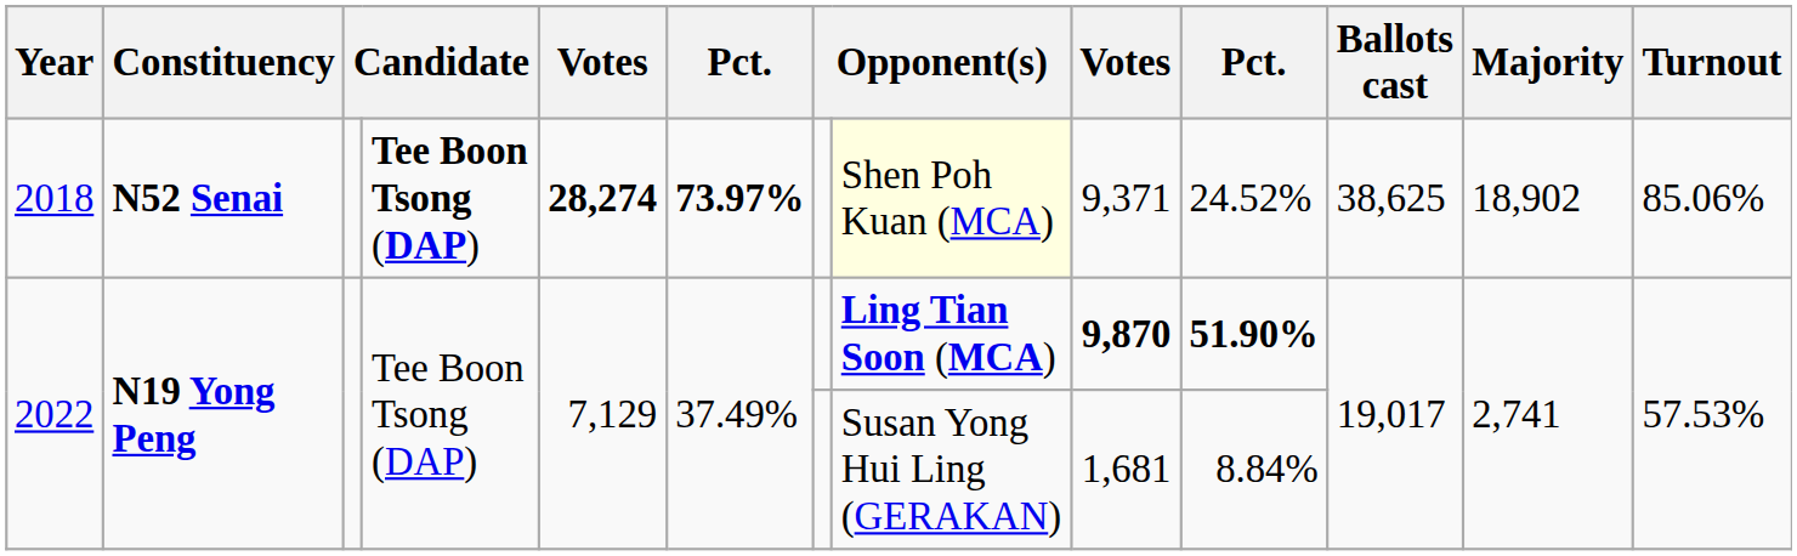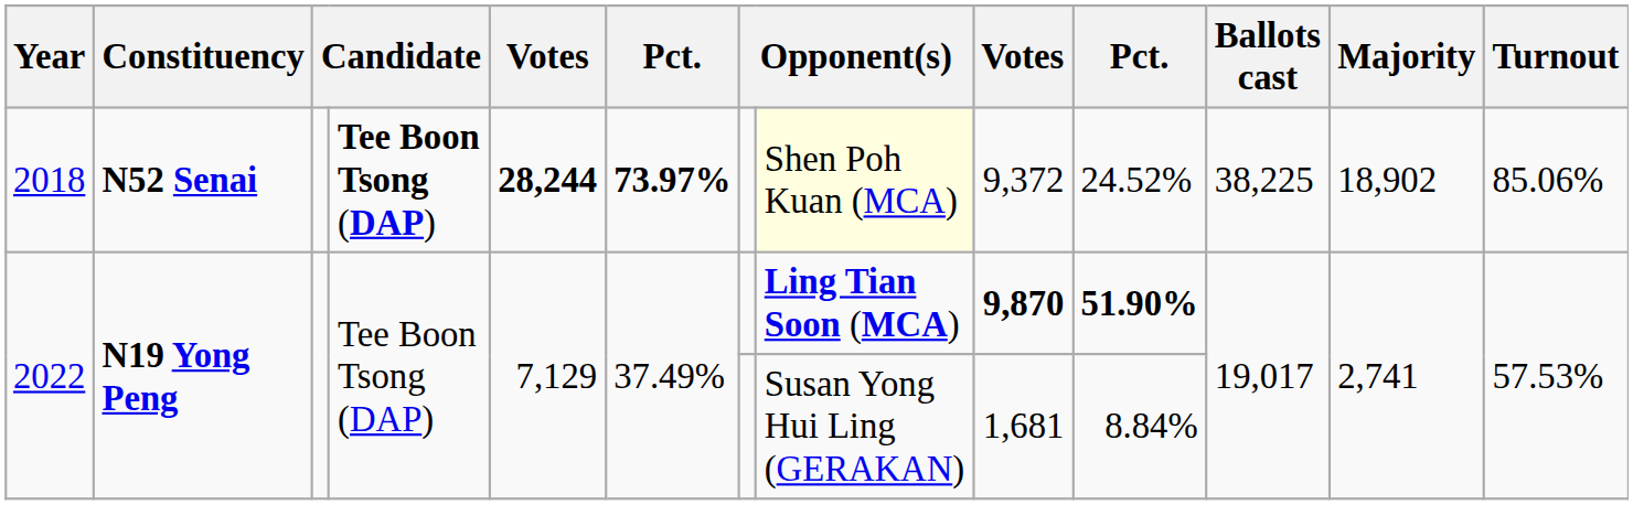2018 | column 5: 28,274 -> 28,244
2018 | column 9: 9,371 -> 9,372
2018 | Ballots cast: 38,625 -> 38,225
